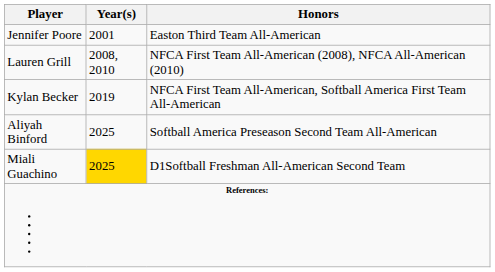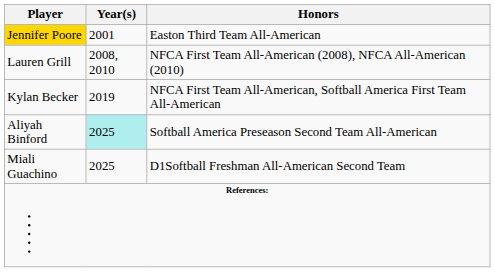Jennifer Poore | Player: no background -> gold background
Aliyah Binford | Year(s): no background -> paleturquoise background
Miali Guachino | Year(s): gold background -> no background
